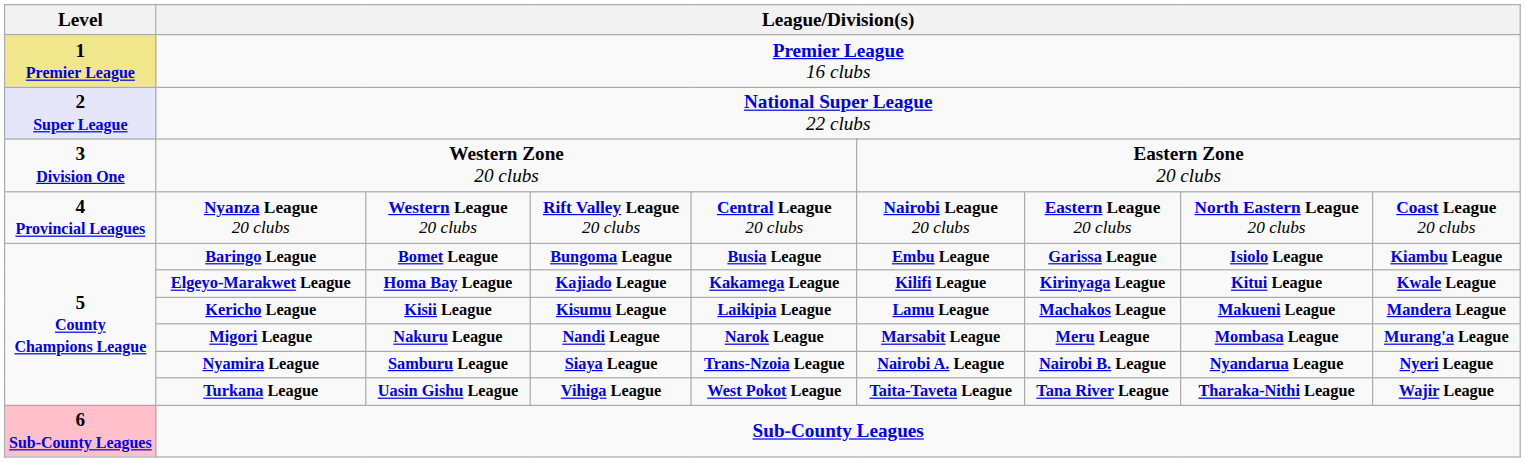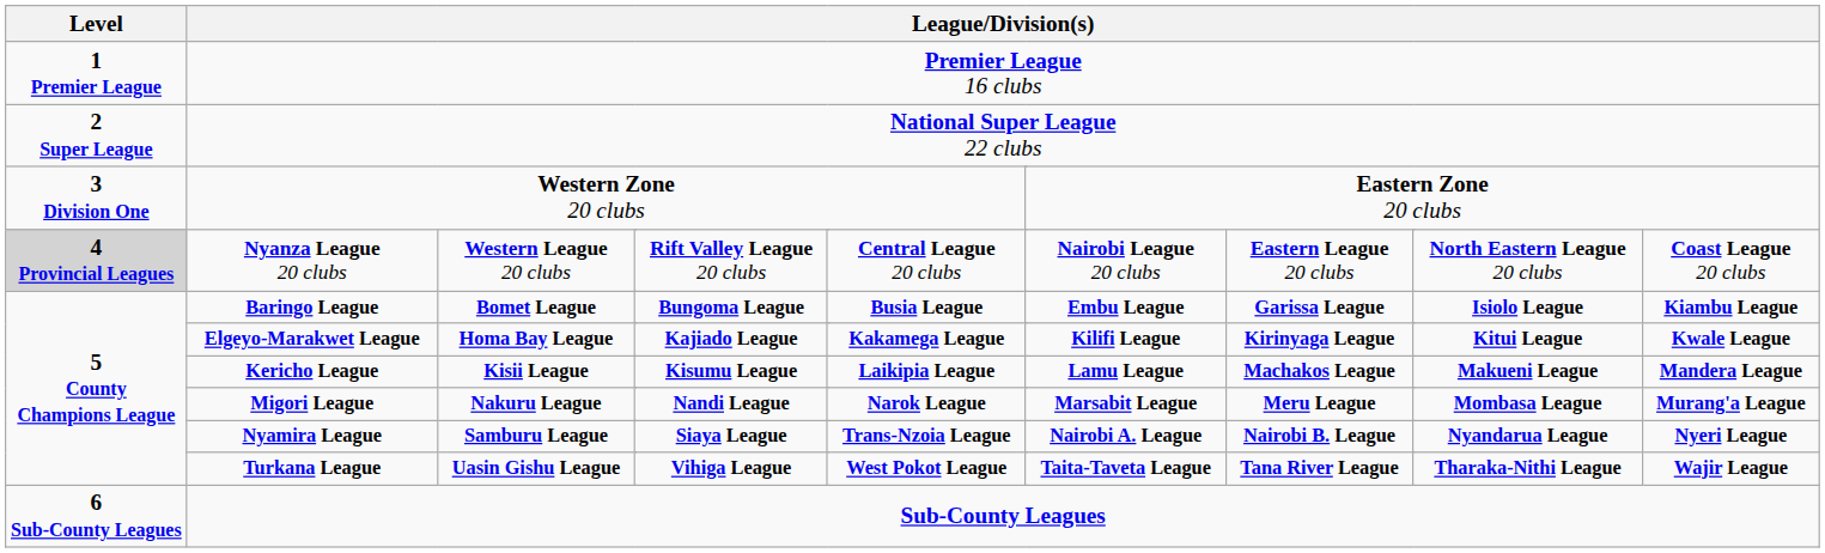Premier League 16 clubs | Level: khaki background -> no background
National Super League 22 clubs | Level: lavender background -> no background
Nyanza League 20 clubs | Level: no background -> lightgrey background
Sub-County Leagues | Level: pink background -> no background
